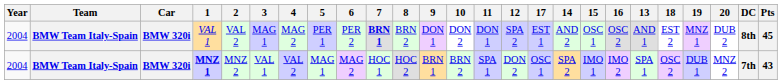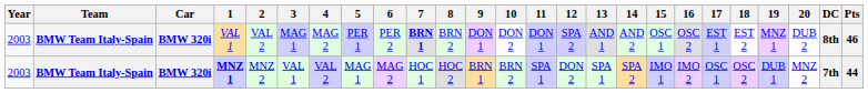columns swapped: 13 <-> 17
row 2 | Year: 2004 -> 2003
row 2 | Pts: 45 -> 46
row 3 | Year: 2004 -> 2003
row 3 | Pts: 43 -> 44
